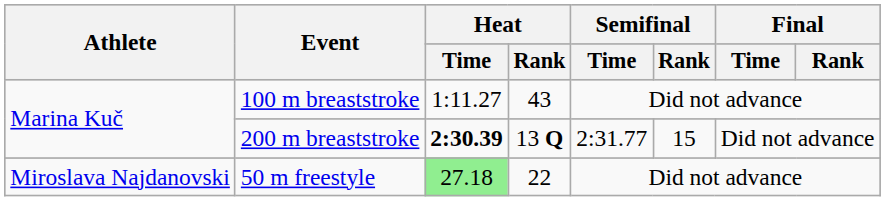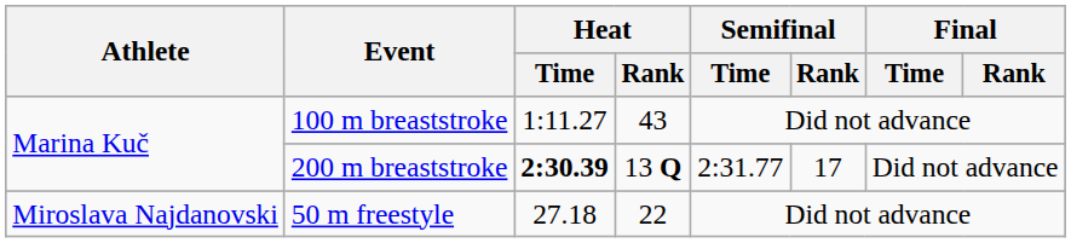200 m breaststroke | Semifinal / Rank: 15 -> 17
50 m freestyle | Heat / Time: lightgreen background -> no background
